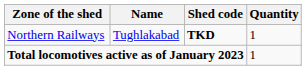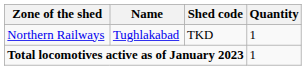Northern Railways | Shed code: bold -> normal
